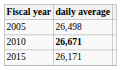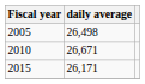2010 | daily average: bold -> normal
